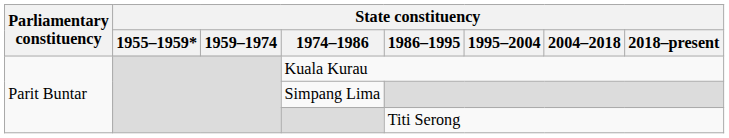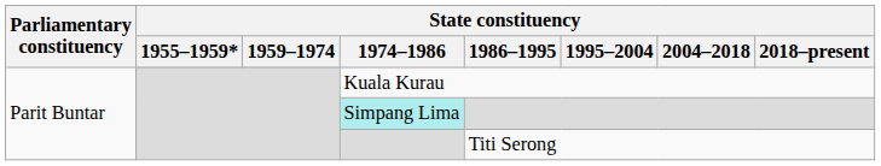Simpang Lima | State constituency / 1974–1986: no background -> paleturquoise background
